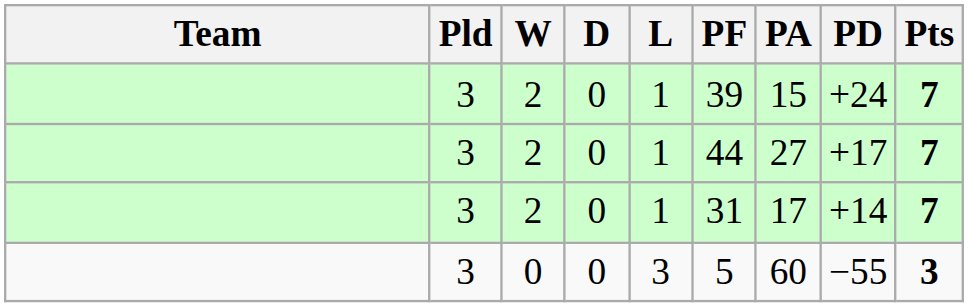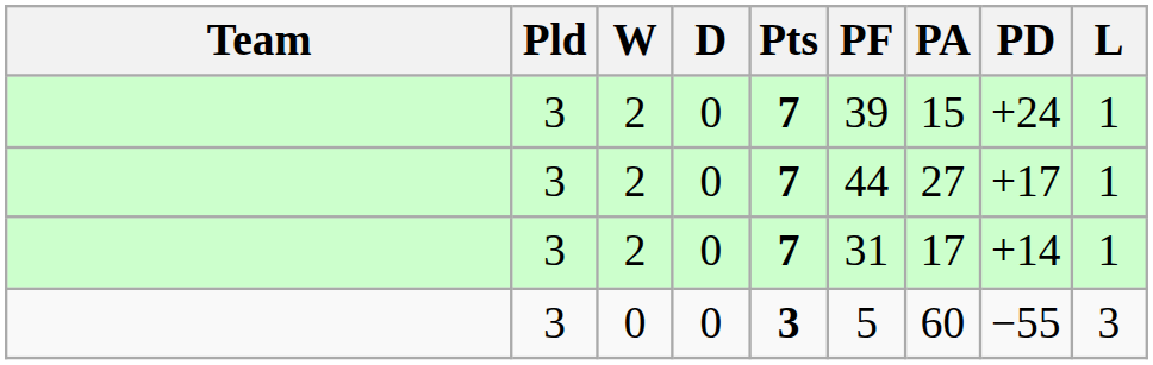columns swapped: L <-> Pts
